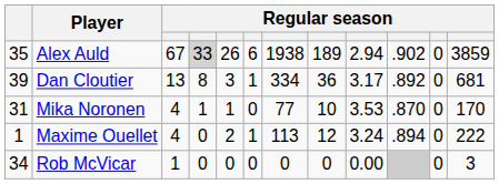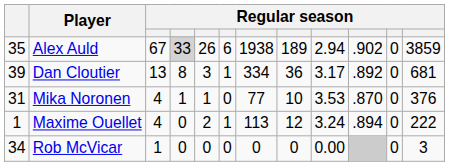Mika Noronen | column 12: 170 -> 376
